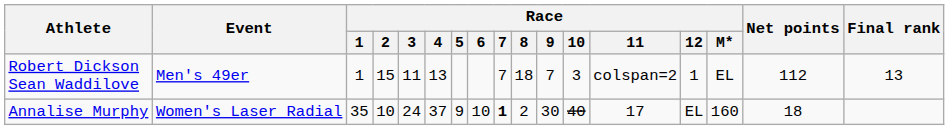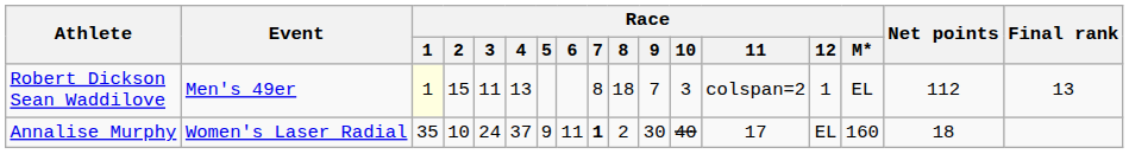Robert Dickson Sean Waddilove | Race / 1: no background -> lightyellow background
Robert Dickson Sean Waddilove | Race / 7: 7 -> 8
Annalise Murphy | Race / 6: 10 -> 11
